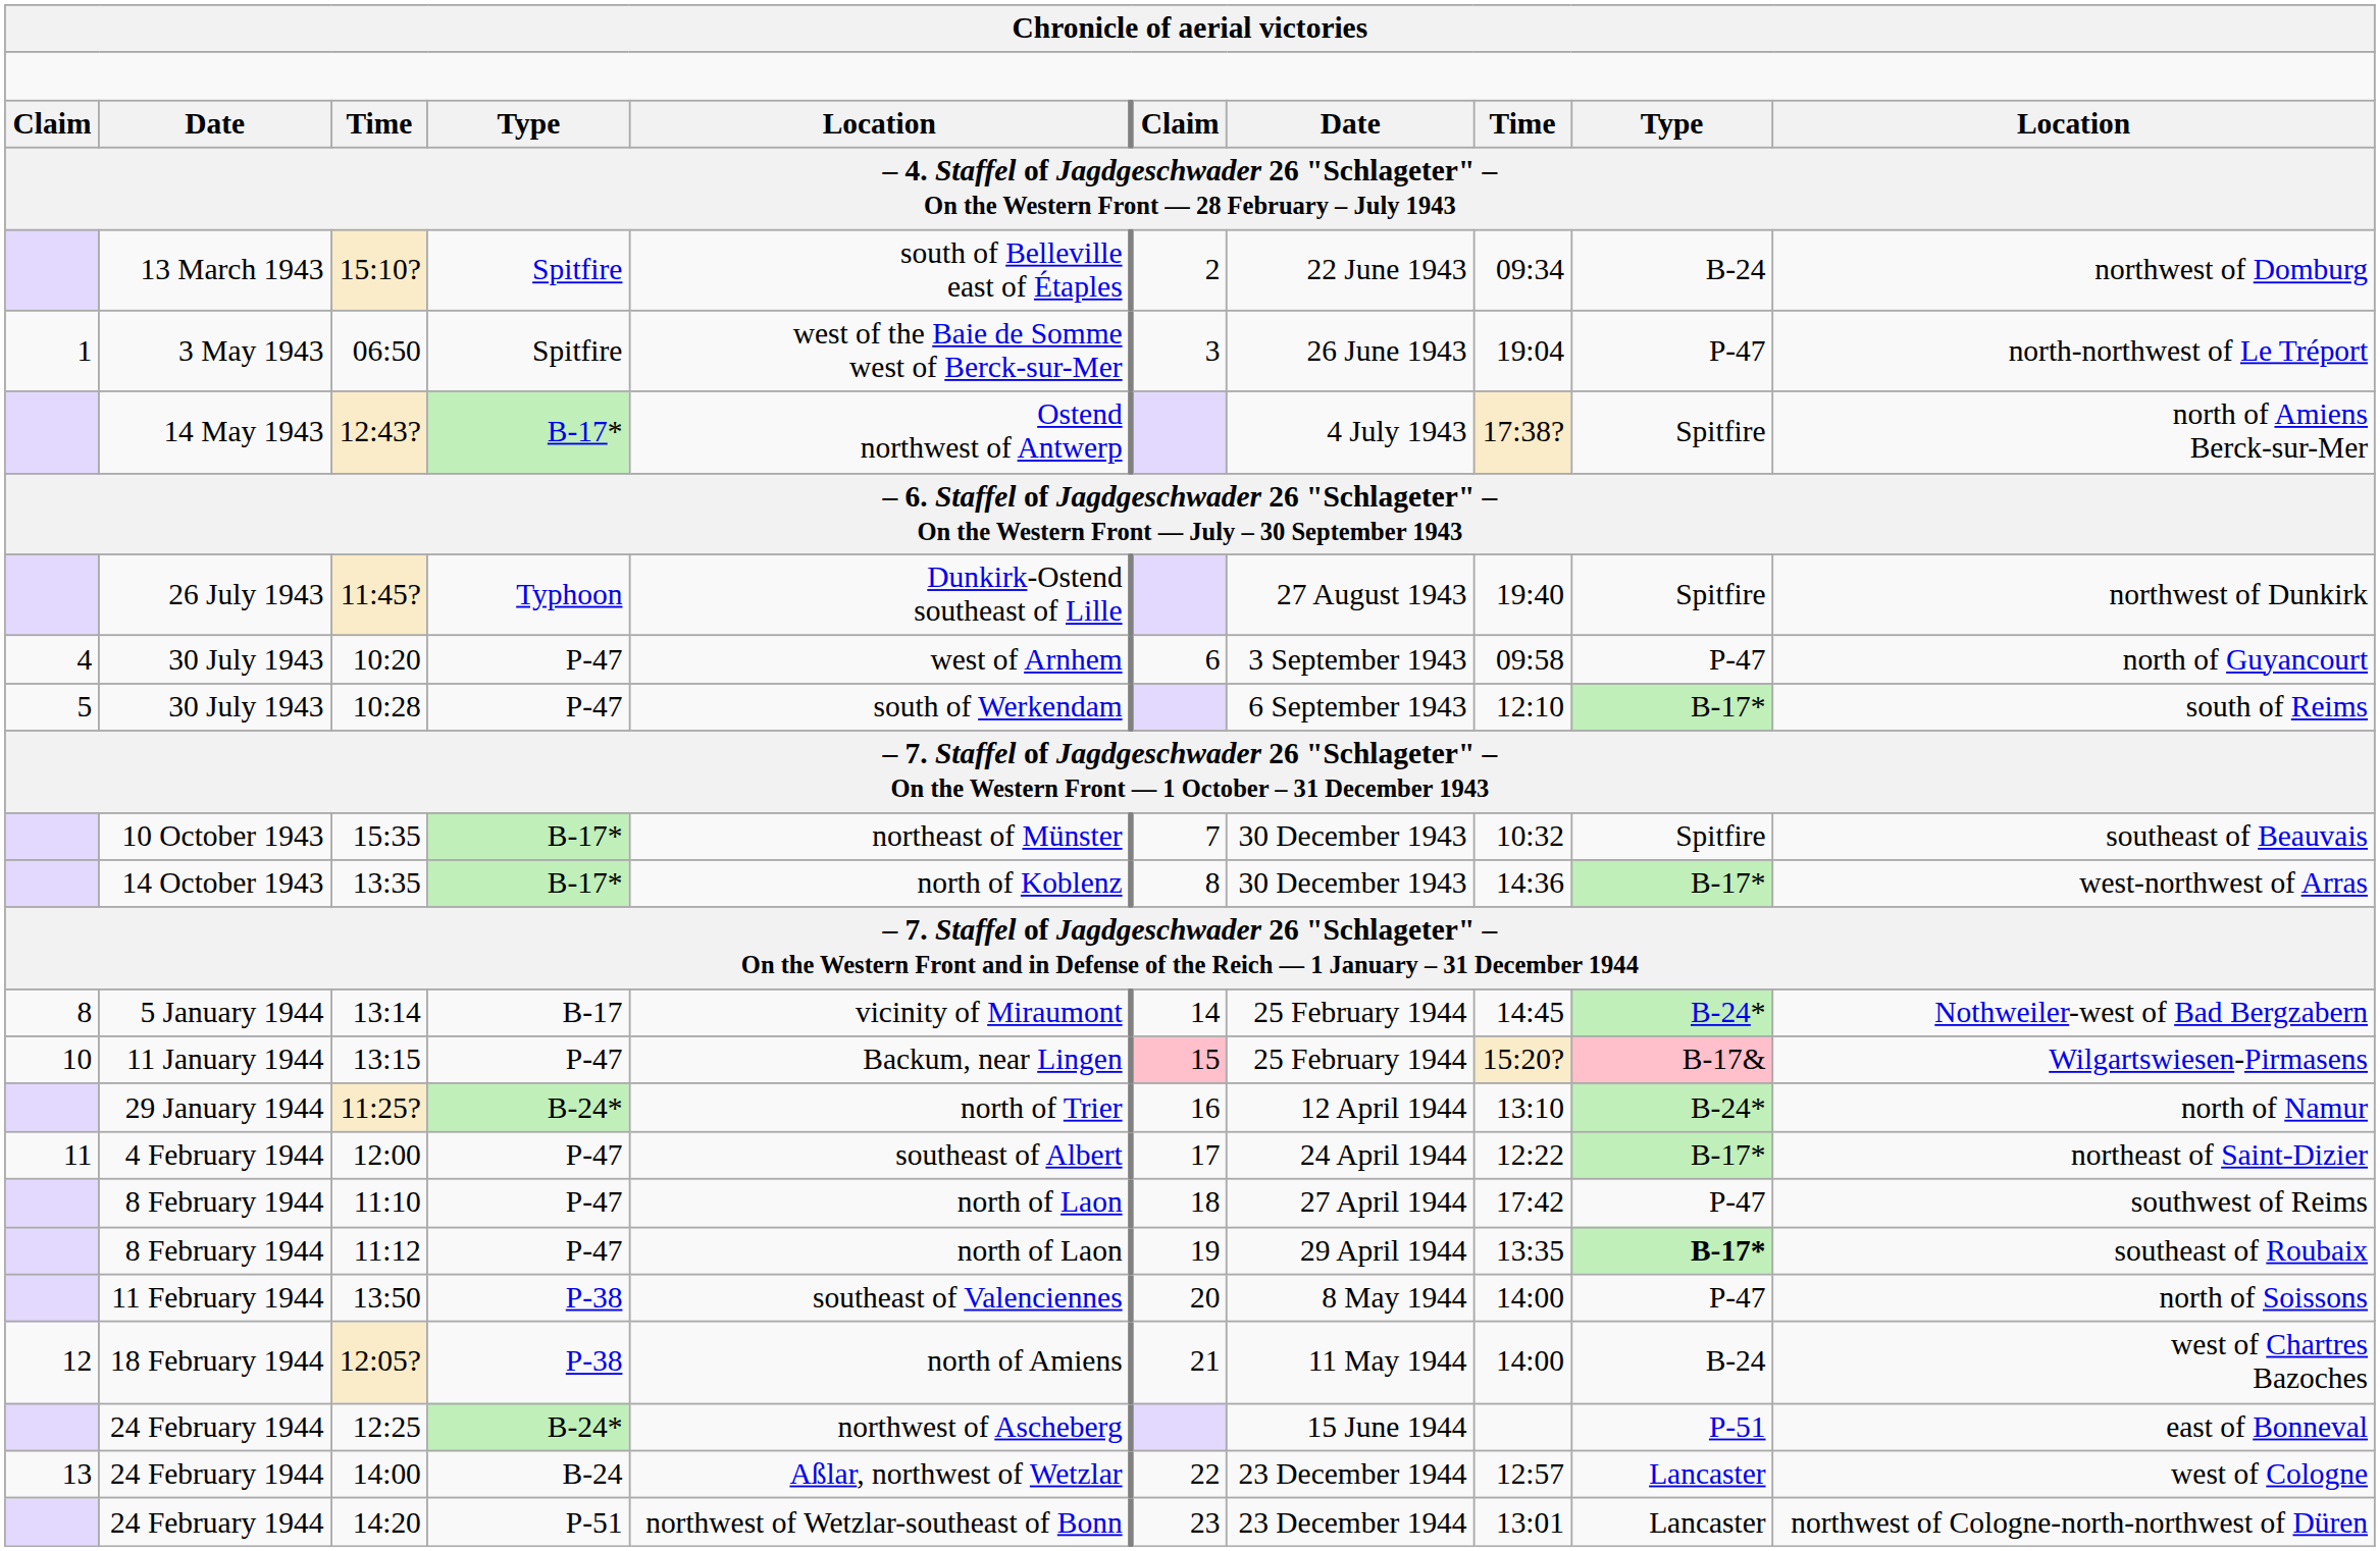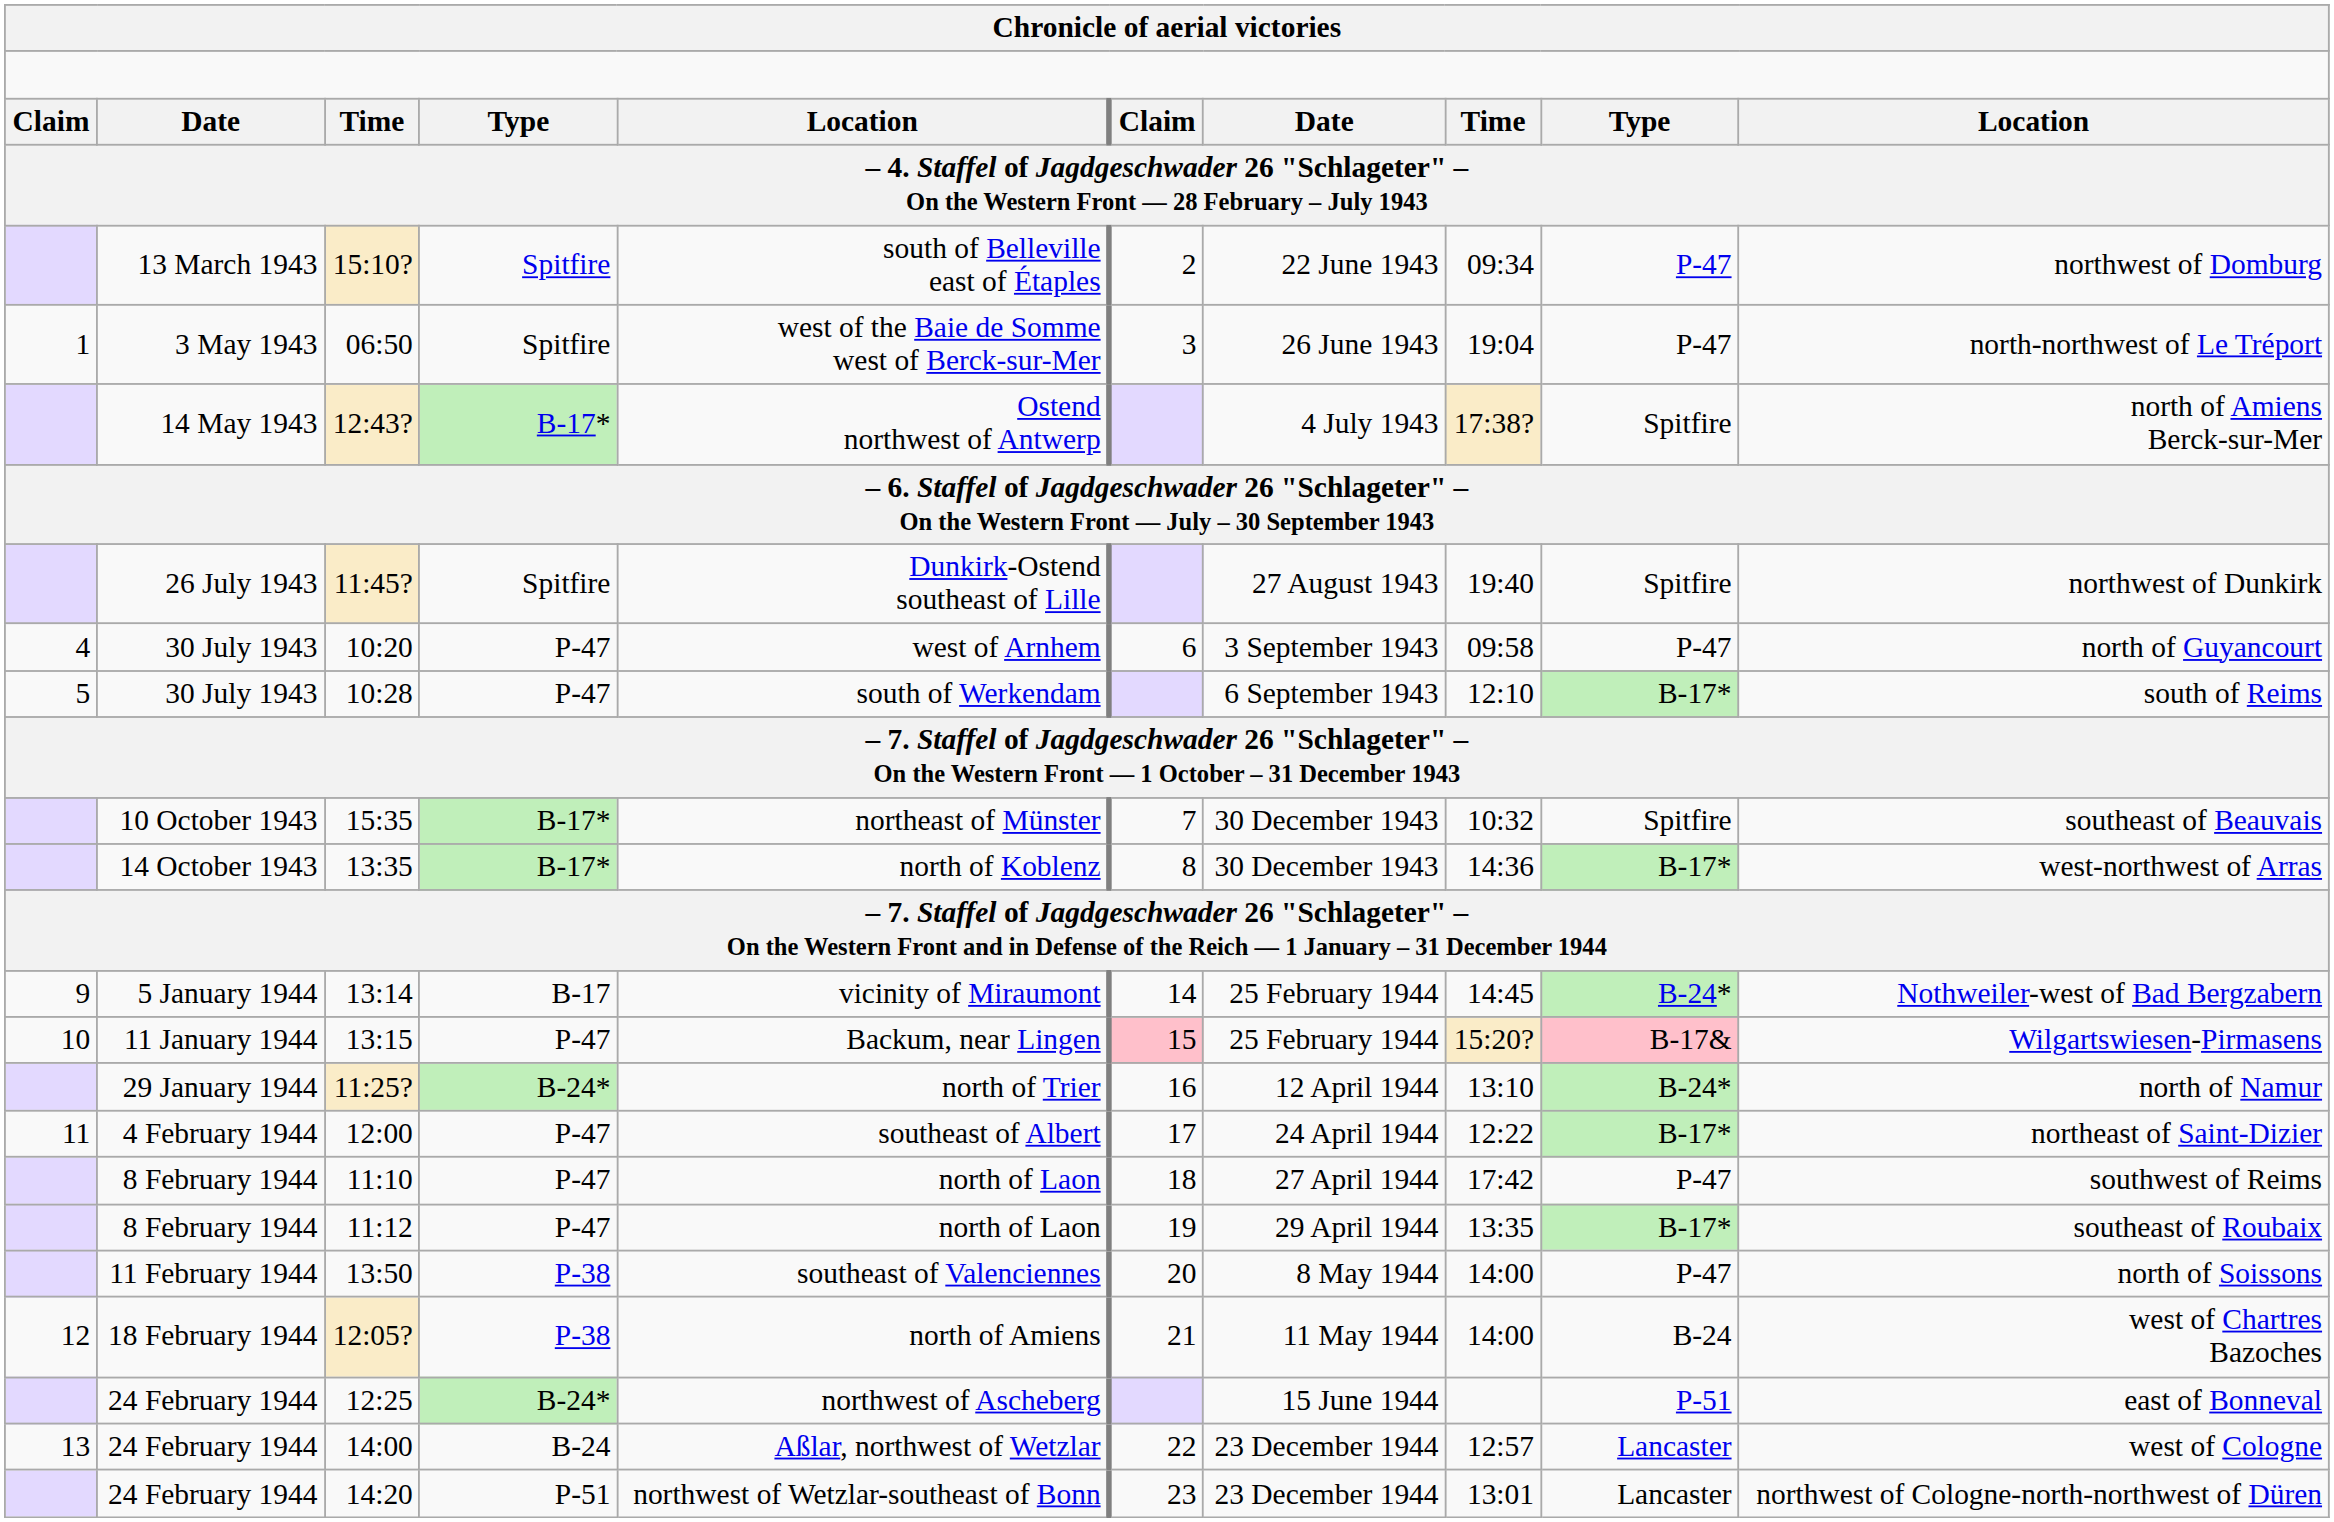15:10? | column 9: B-24 -> P-47
11:45? | column 4: Typhoon -> Spitfire
13:14 | column 1: 8 -> 9
11:12 | column 9: bold -> normal
